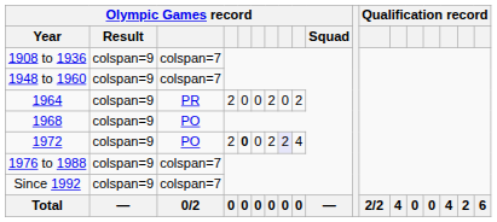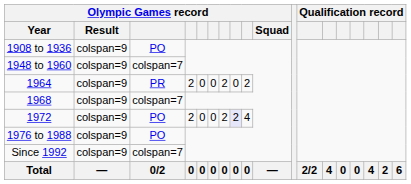1908 to 1936 | column 3: colspan=7 -> PO
1968 | column 3: PO -> colspan=7
1972 | column 5: bold -> normal
1976 to 1988 | column 3: colspan=7 -> PO
